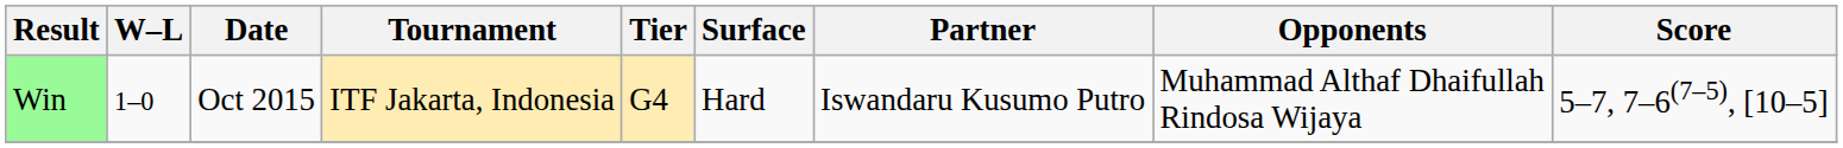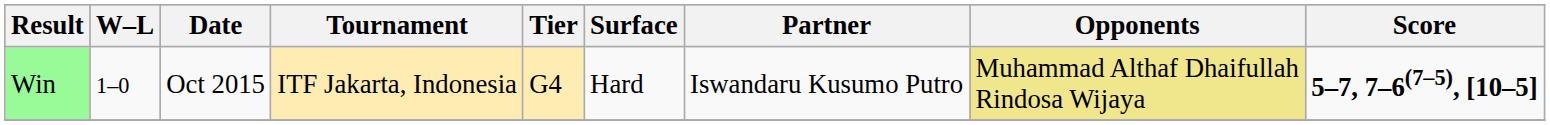Win | Opponents: no background -> khaki background
Win | Score: normal -> bold
